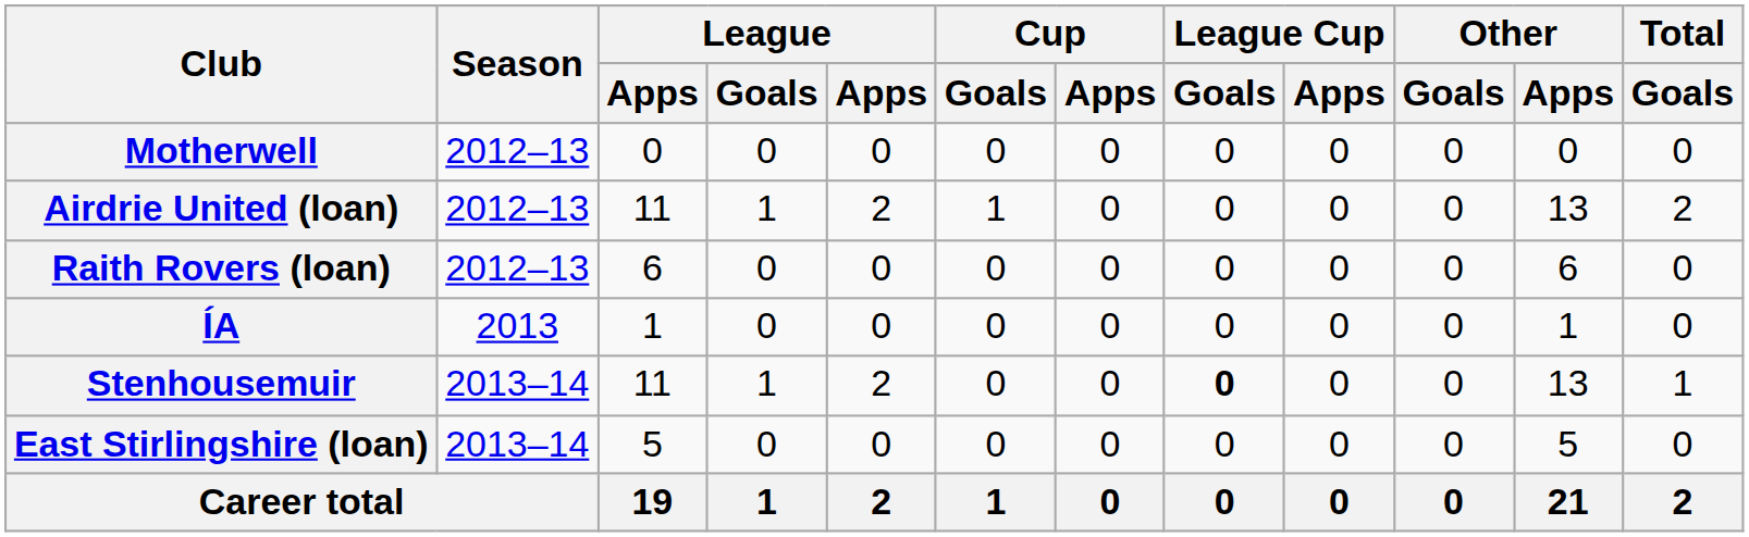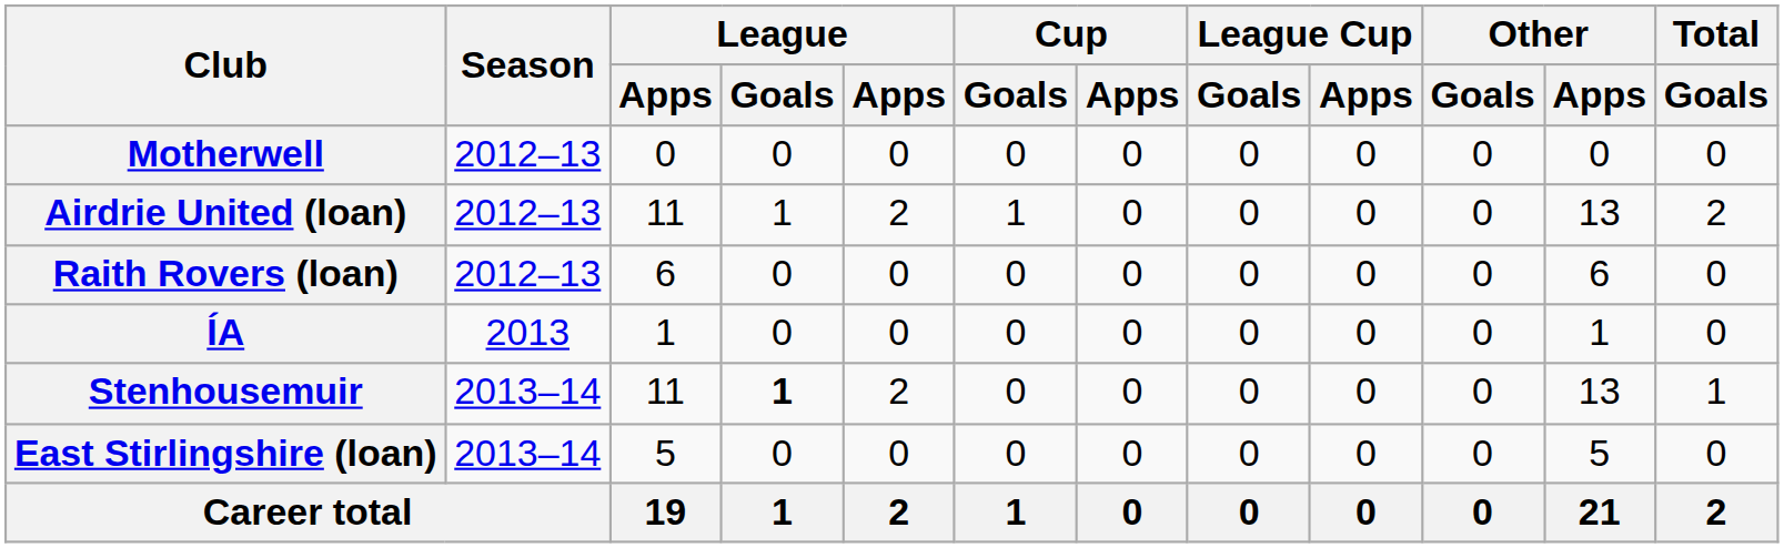Stenhousemuir | League / Goals: normal -> bold
Stenhousemuir | League Cup / Goals: bold -> normal
